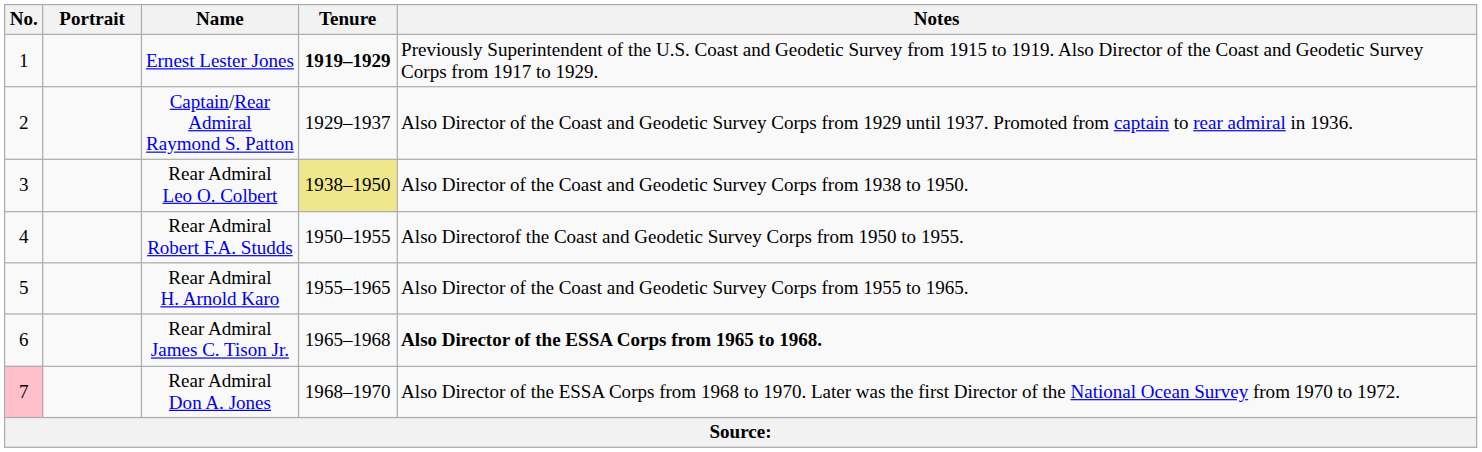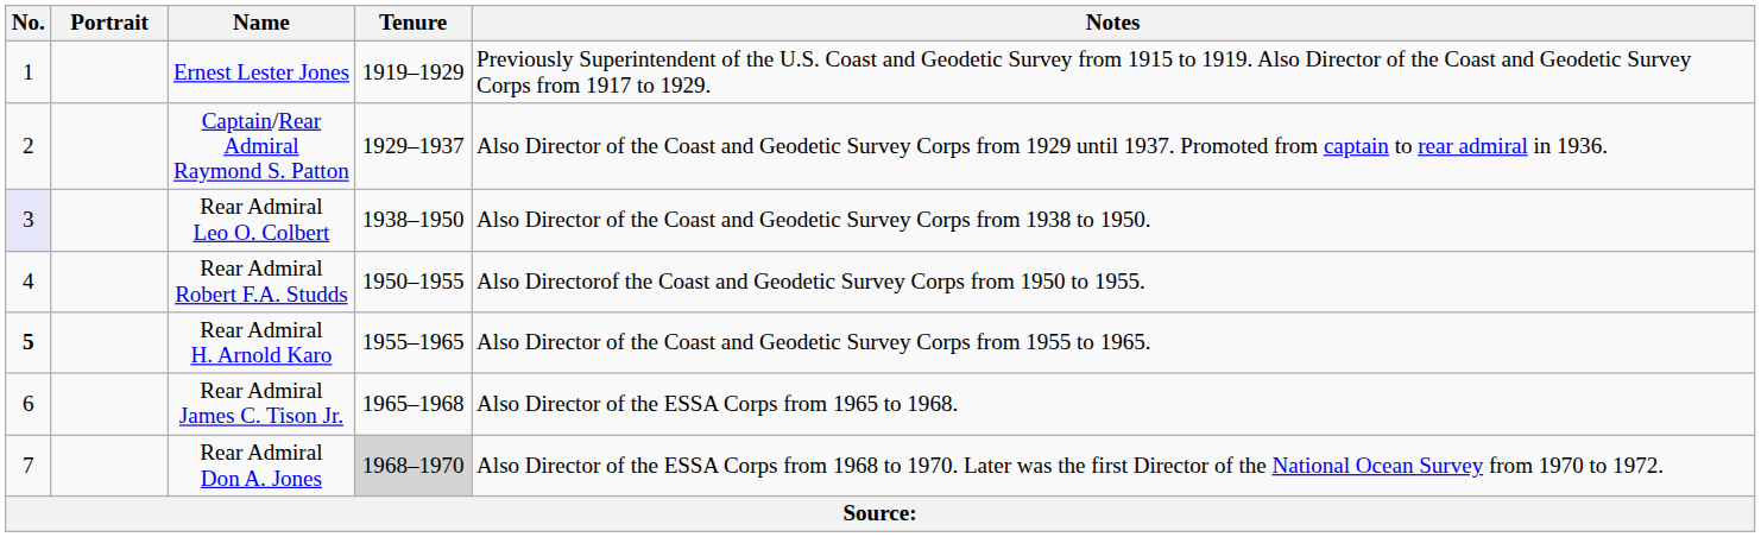Ernest Lester Jones | Tenure: bold -> normal
Rear Admiral Leo O. Colbert | No.: no background -> lavender background
Rear Admiral Leo O. Colbert | Tenure: khaki background -> no background
Rear Admiral H. Arnold Karo | No.: normal -> bold
Rear Admiral James C. Tison Jr. | Notes: bold -> normal
Rear Admiral Don A. Jones | No.: pink background -> no background
Rear Admiral Don A. Jones | Tenure: no background -> lightgrey background
